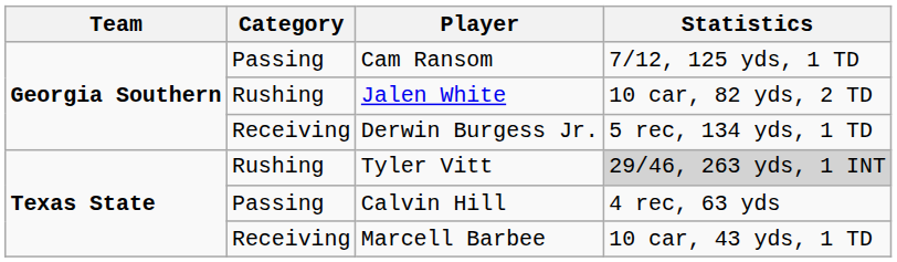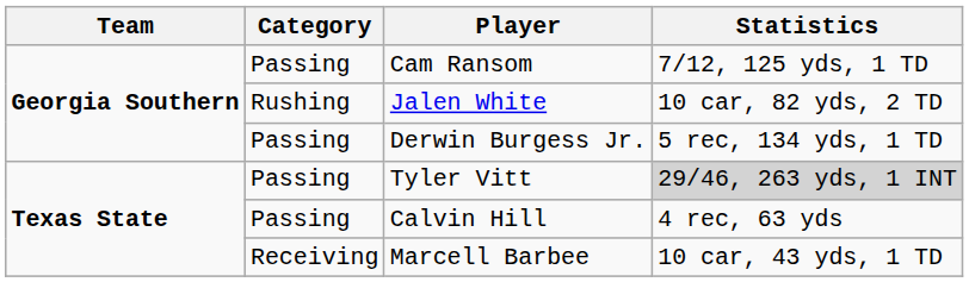Derwin Burgess Jr. | Category: Receiving -> Passing
Tyler Vitt | Category: Rushing -> Passing
